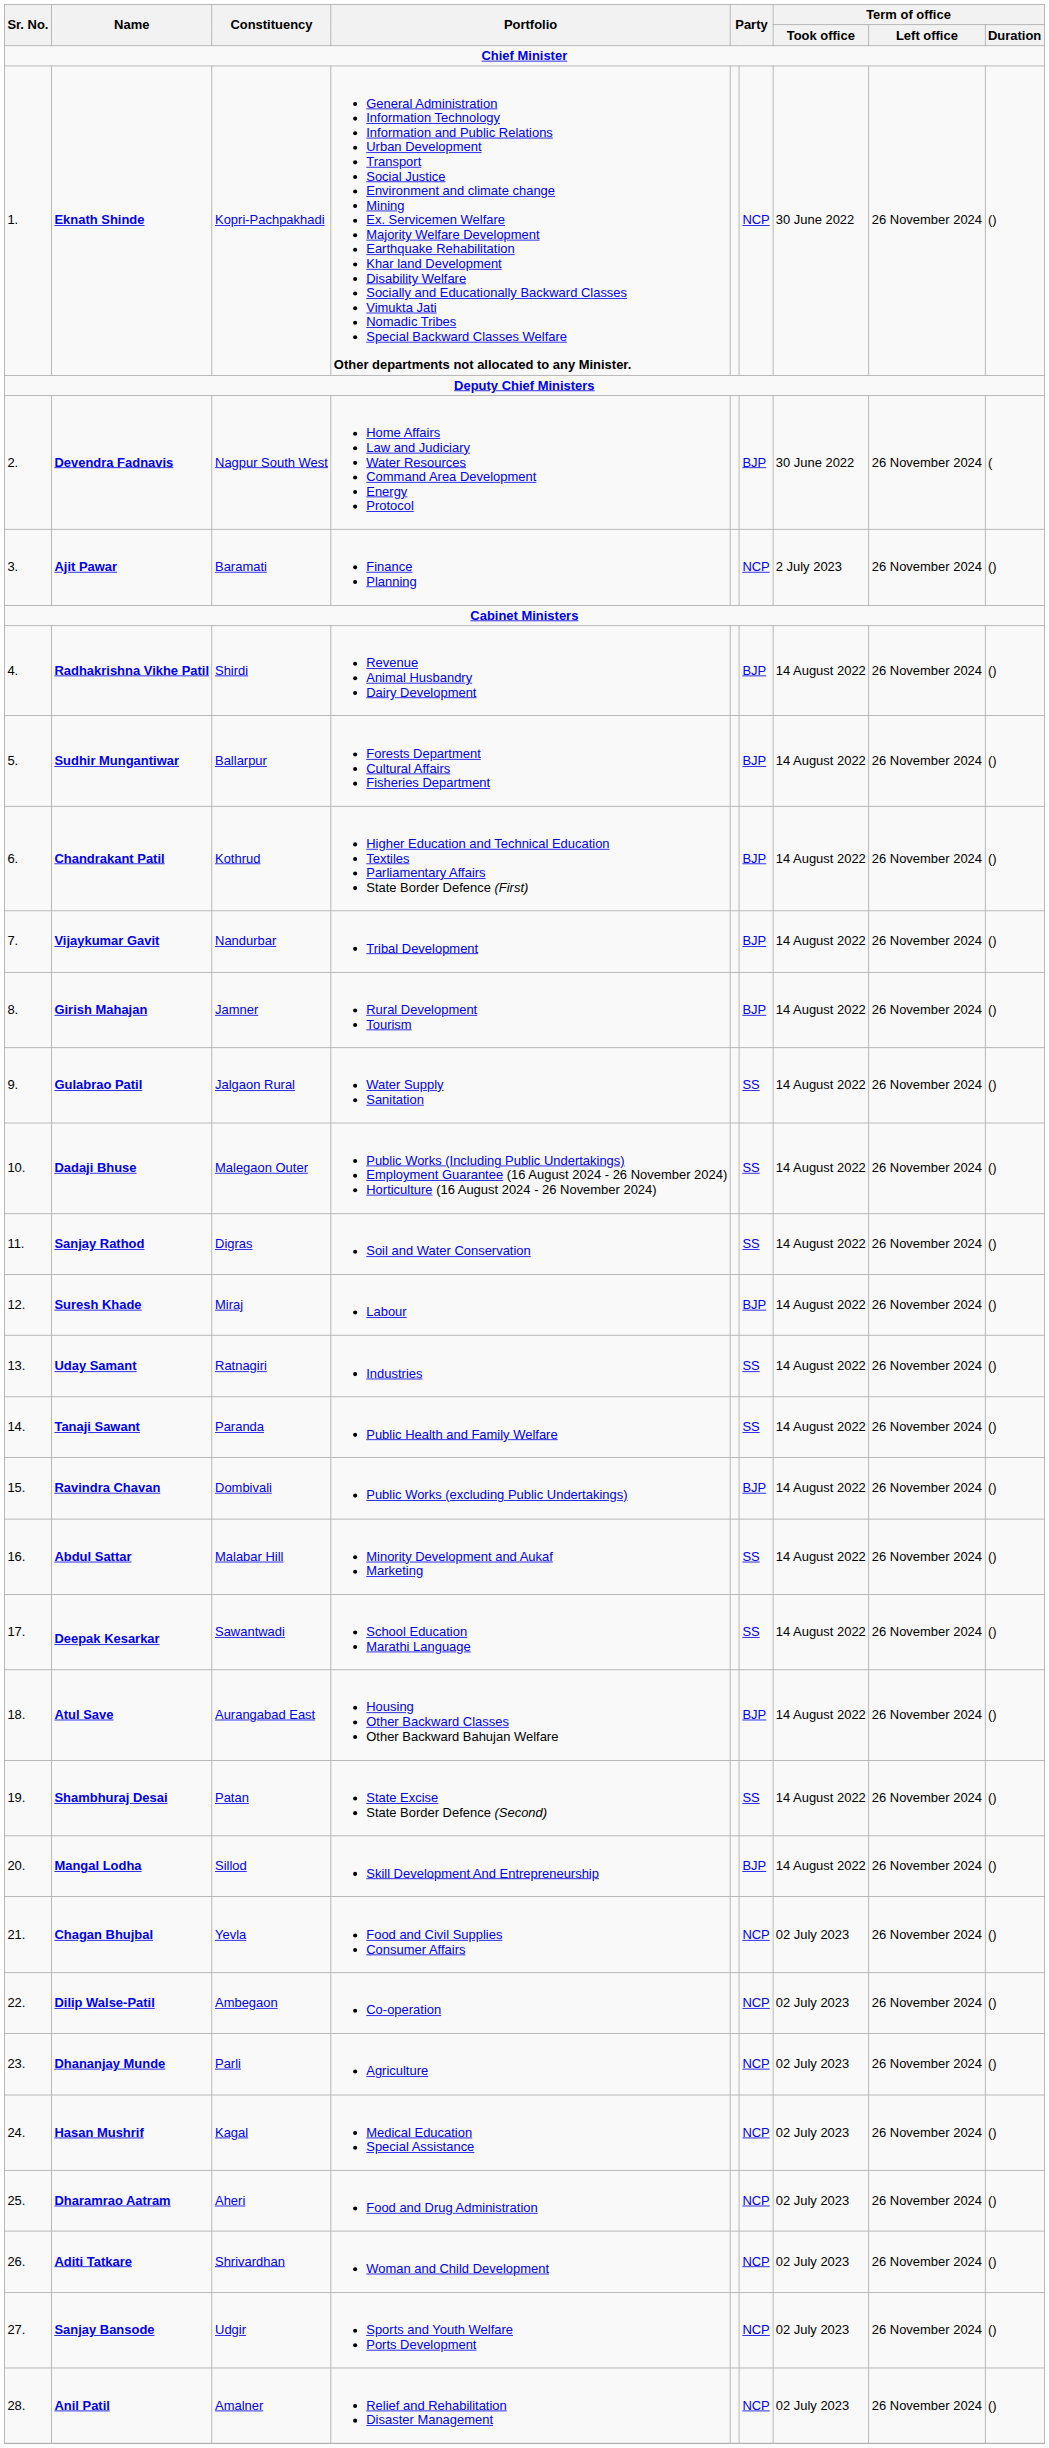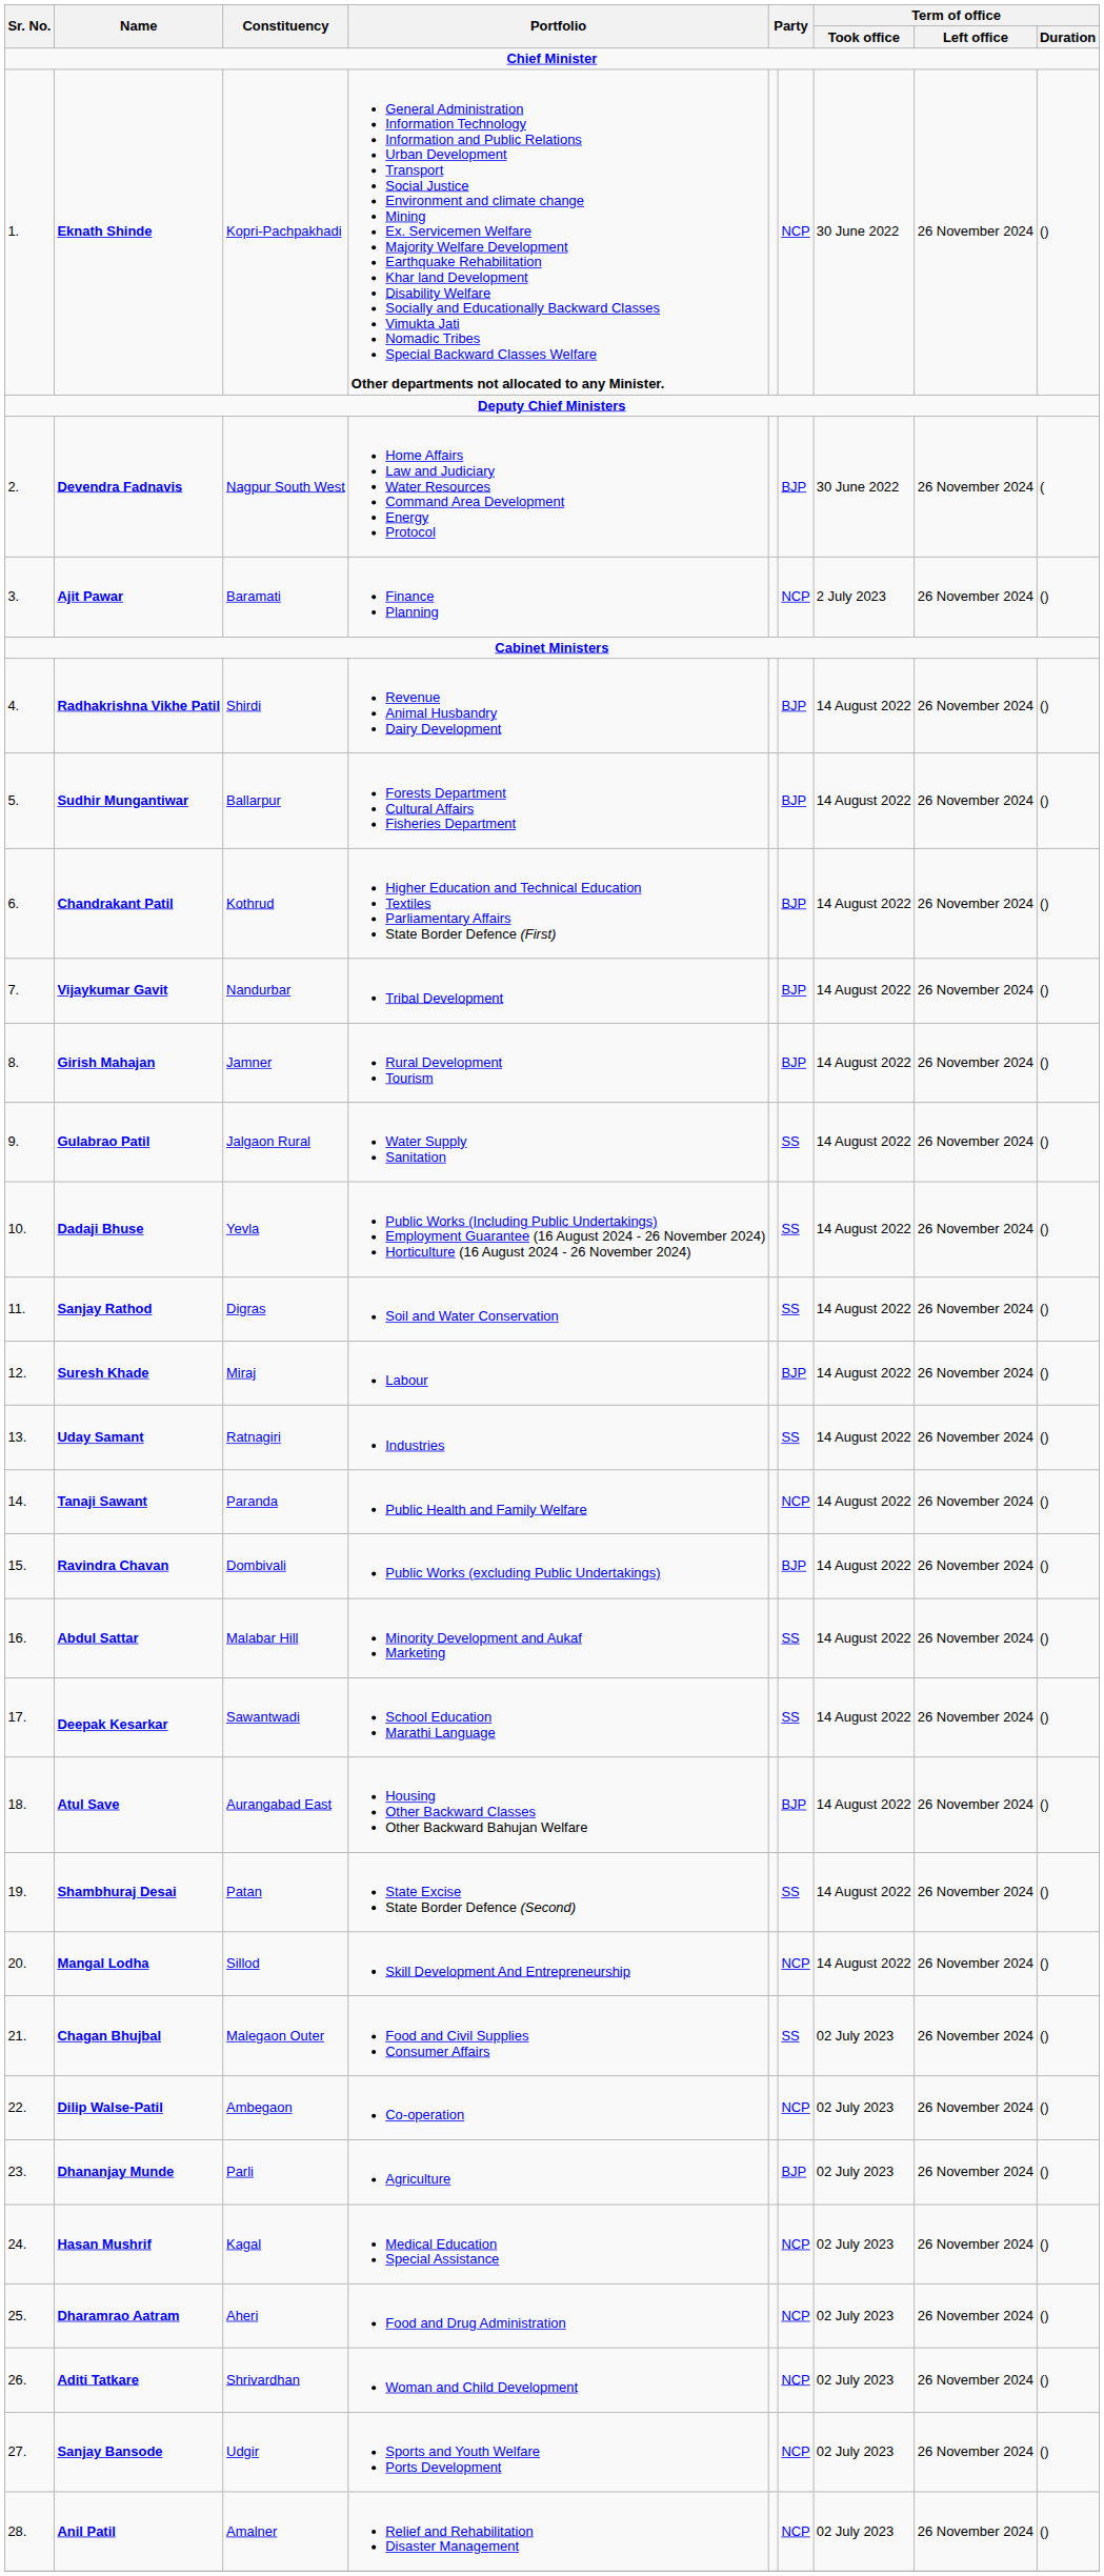Dadaji Bhuse | Constituency: Malegaon Outer -> Yevla
Tanaji Sawant | column 6: SS -> NCP
Mangal Lodha | column 6: BJP -> NCP
Chagan Bhujbal | Constituency: Yevla -> Malegaon Outer
Chagan Bhujbal | column 6: NCP -> SS
Dhananjay Munde | column 6: NCP -> BJP
